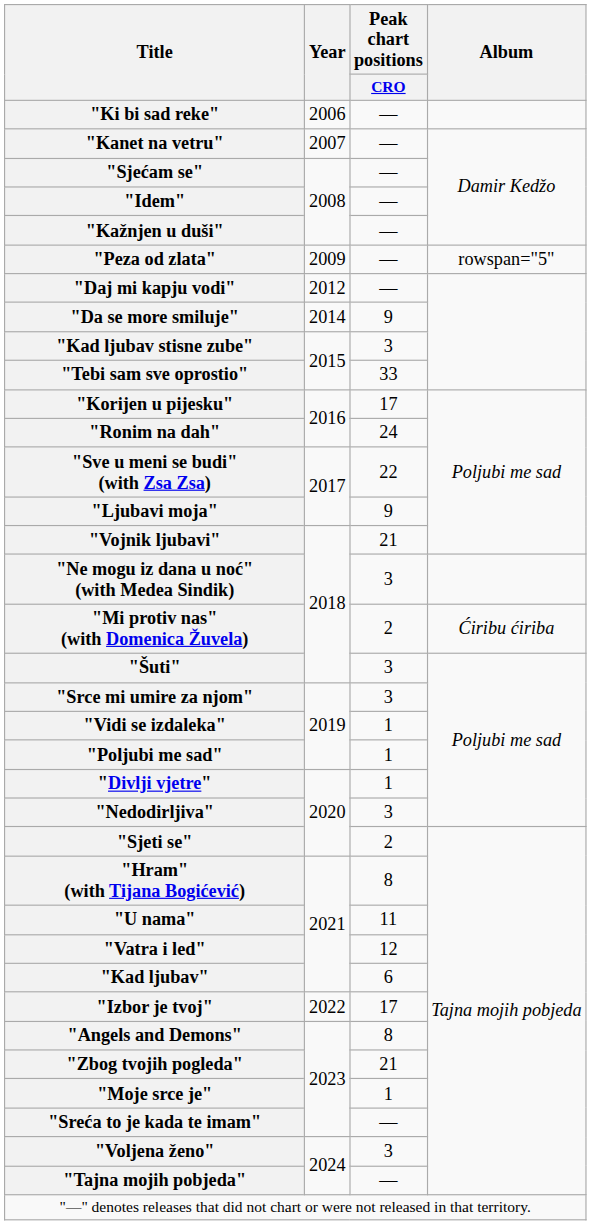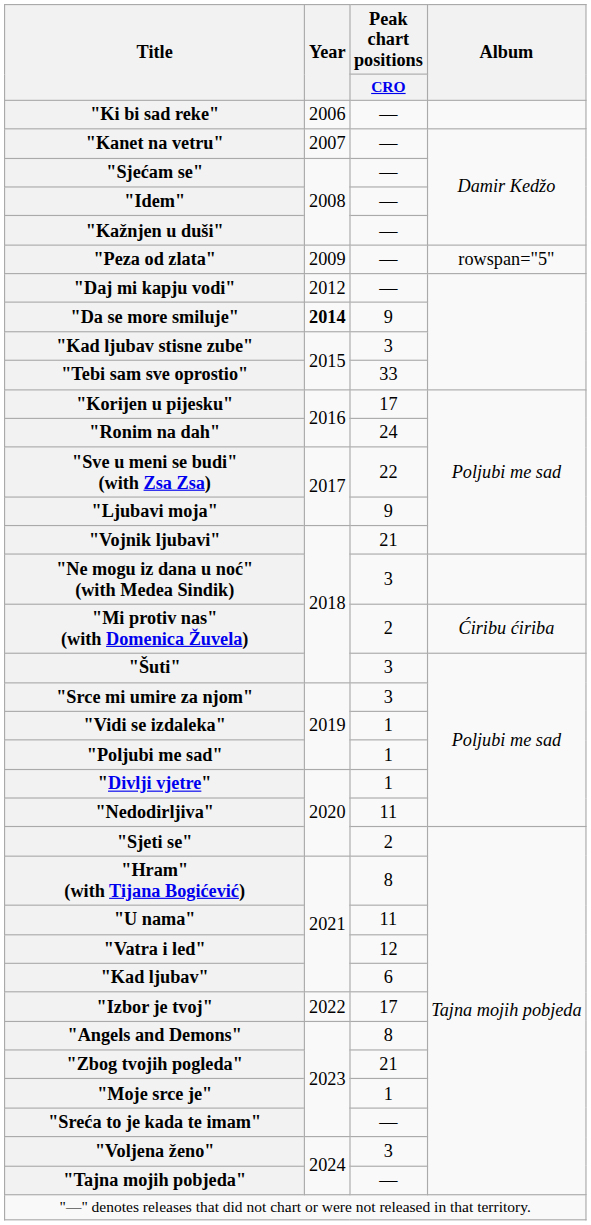"Da se more smiluje" | Year: normal -> bold
"Nedodirljiva" | Peak chart positions / CRO: 3 -> 11
